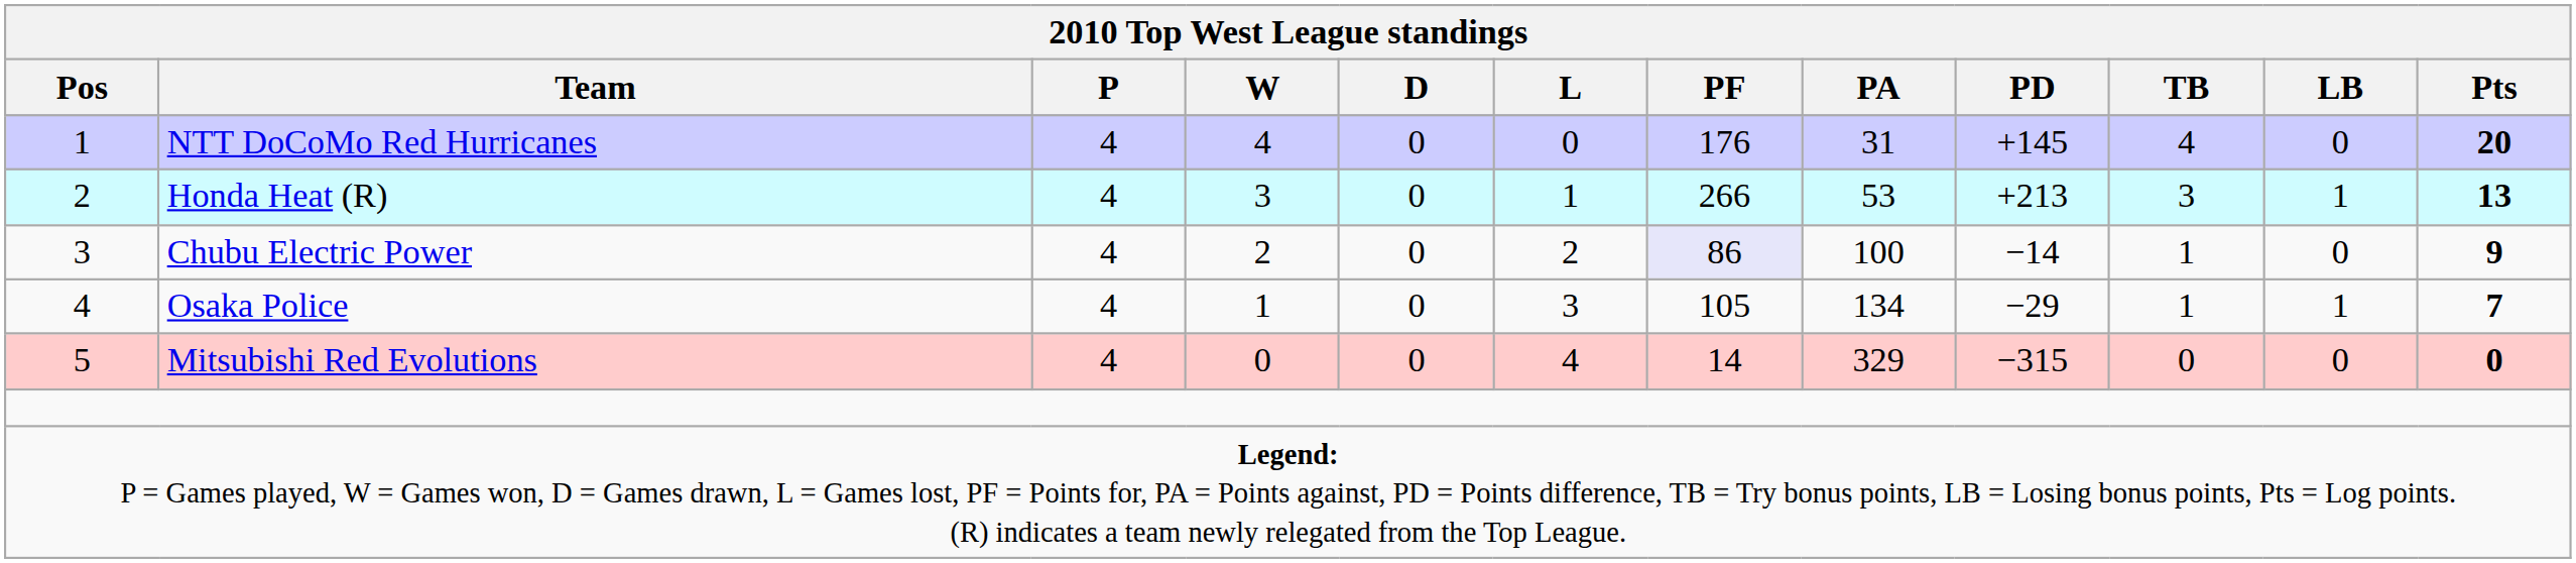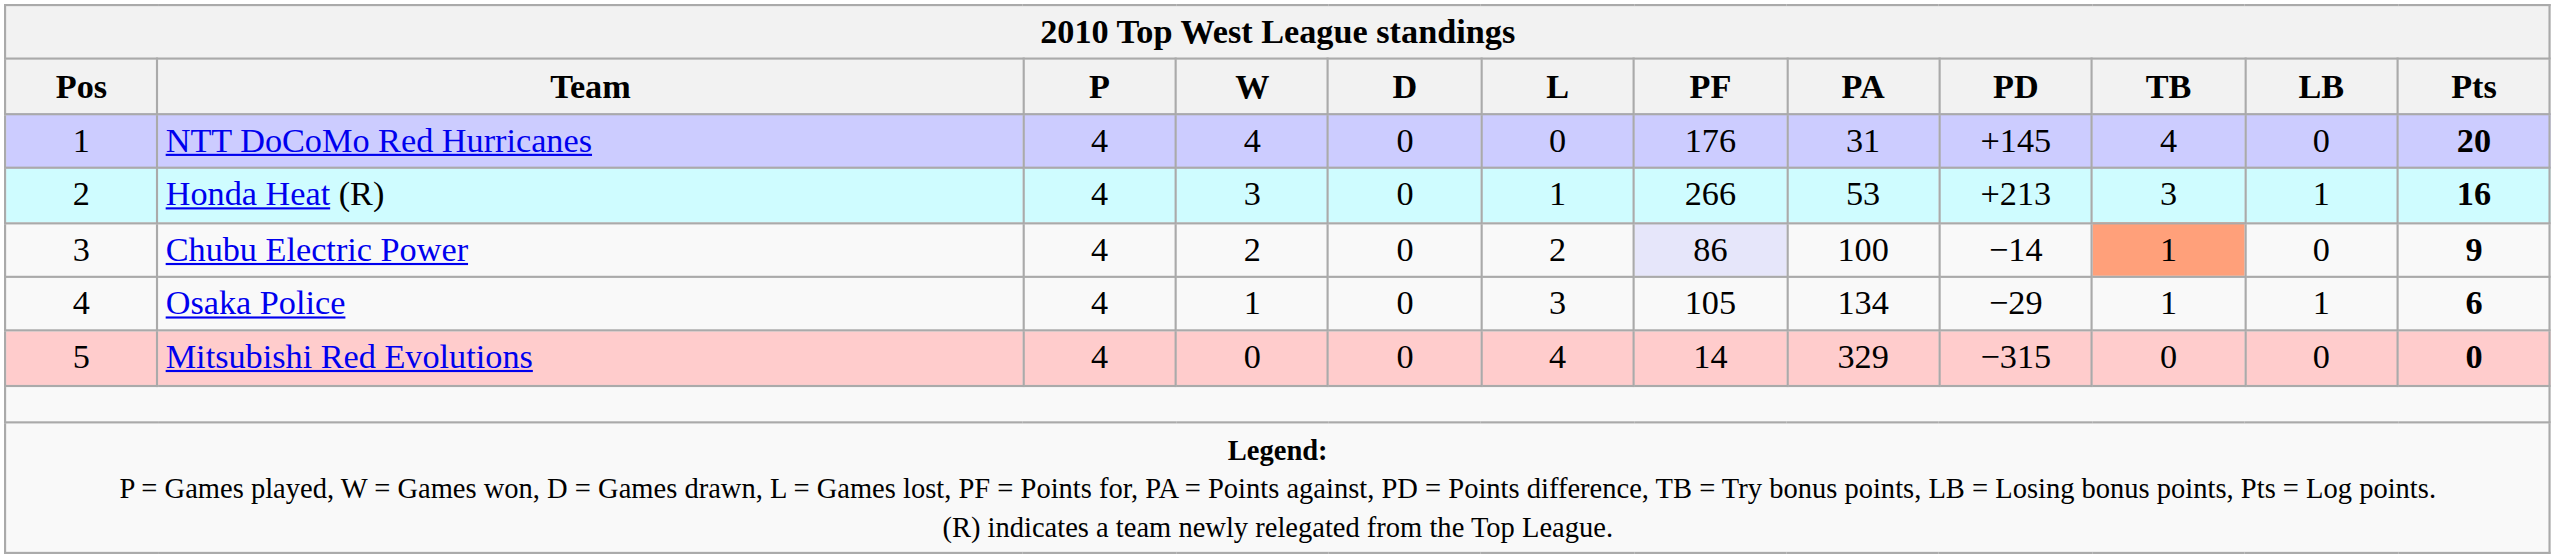Honda Heat (R) | Pts: 13 -> 16
Chubu Electric Power | TB: no background -> lightsalmon background
Osaka Police | Pts: 7 -> 6
